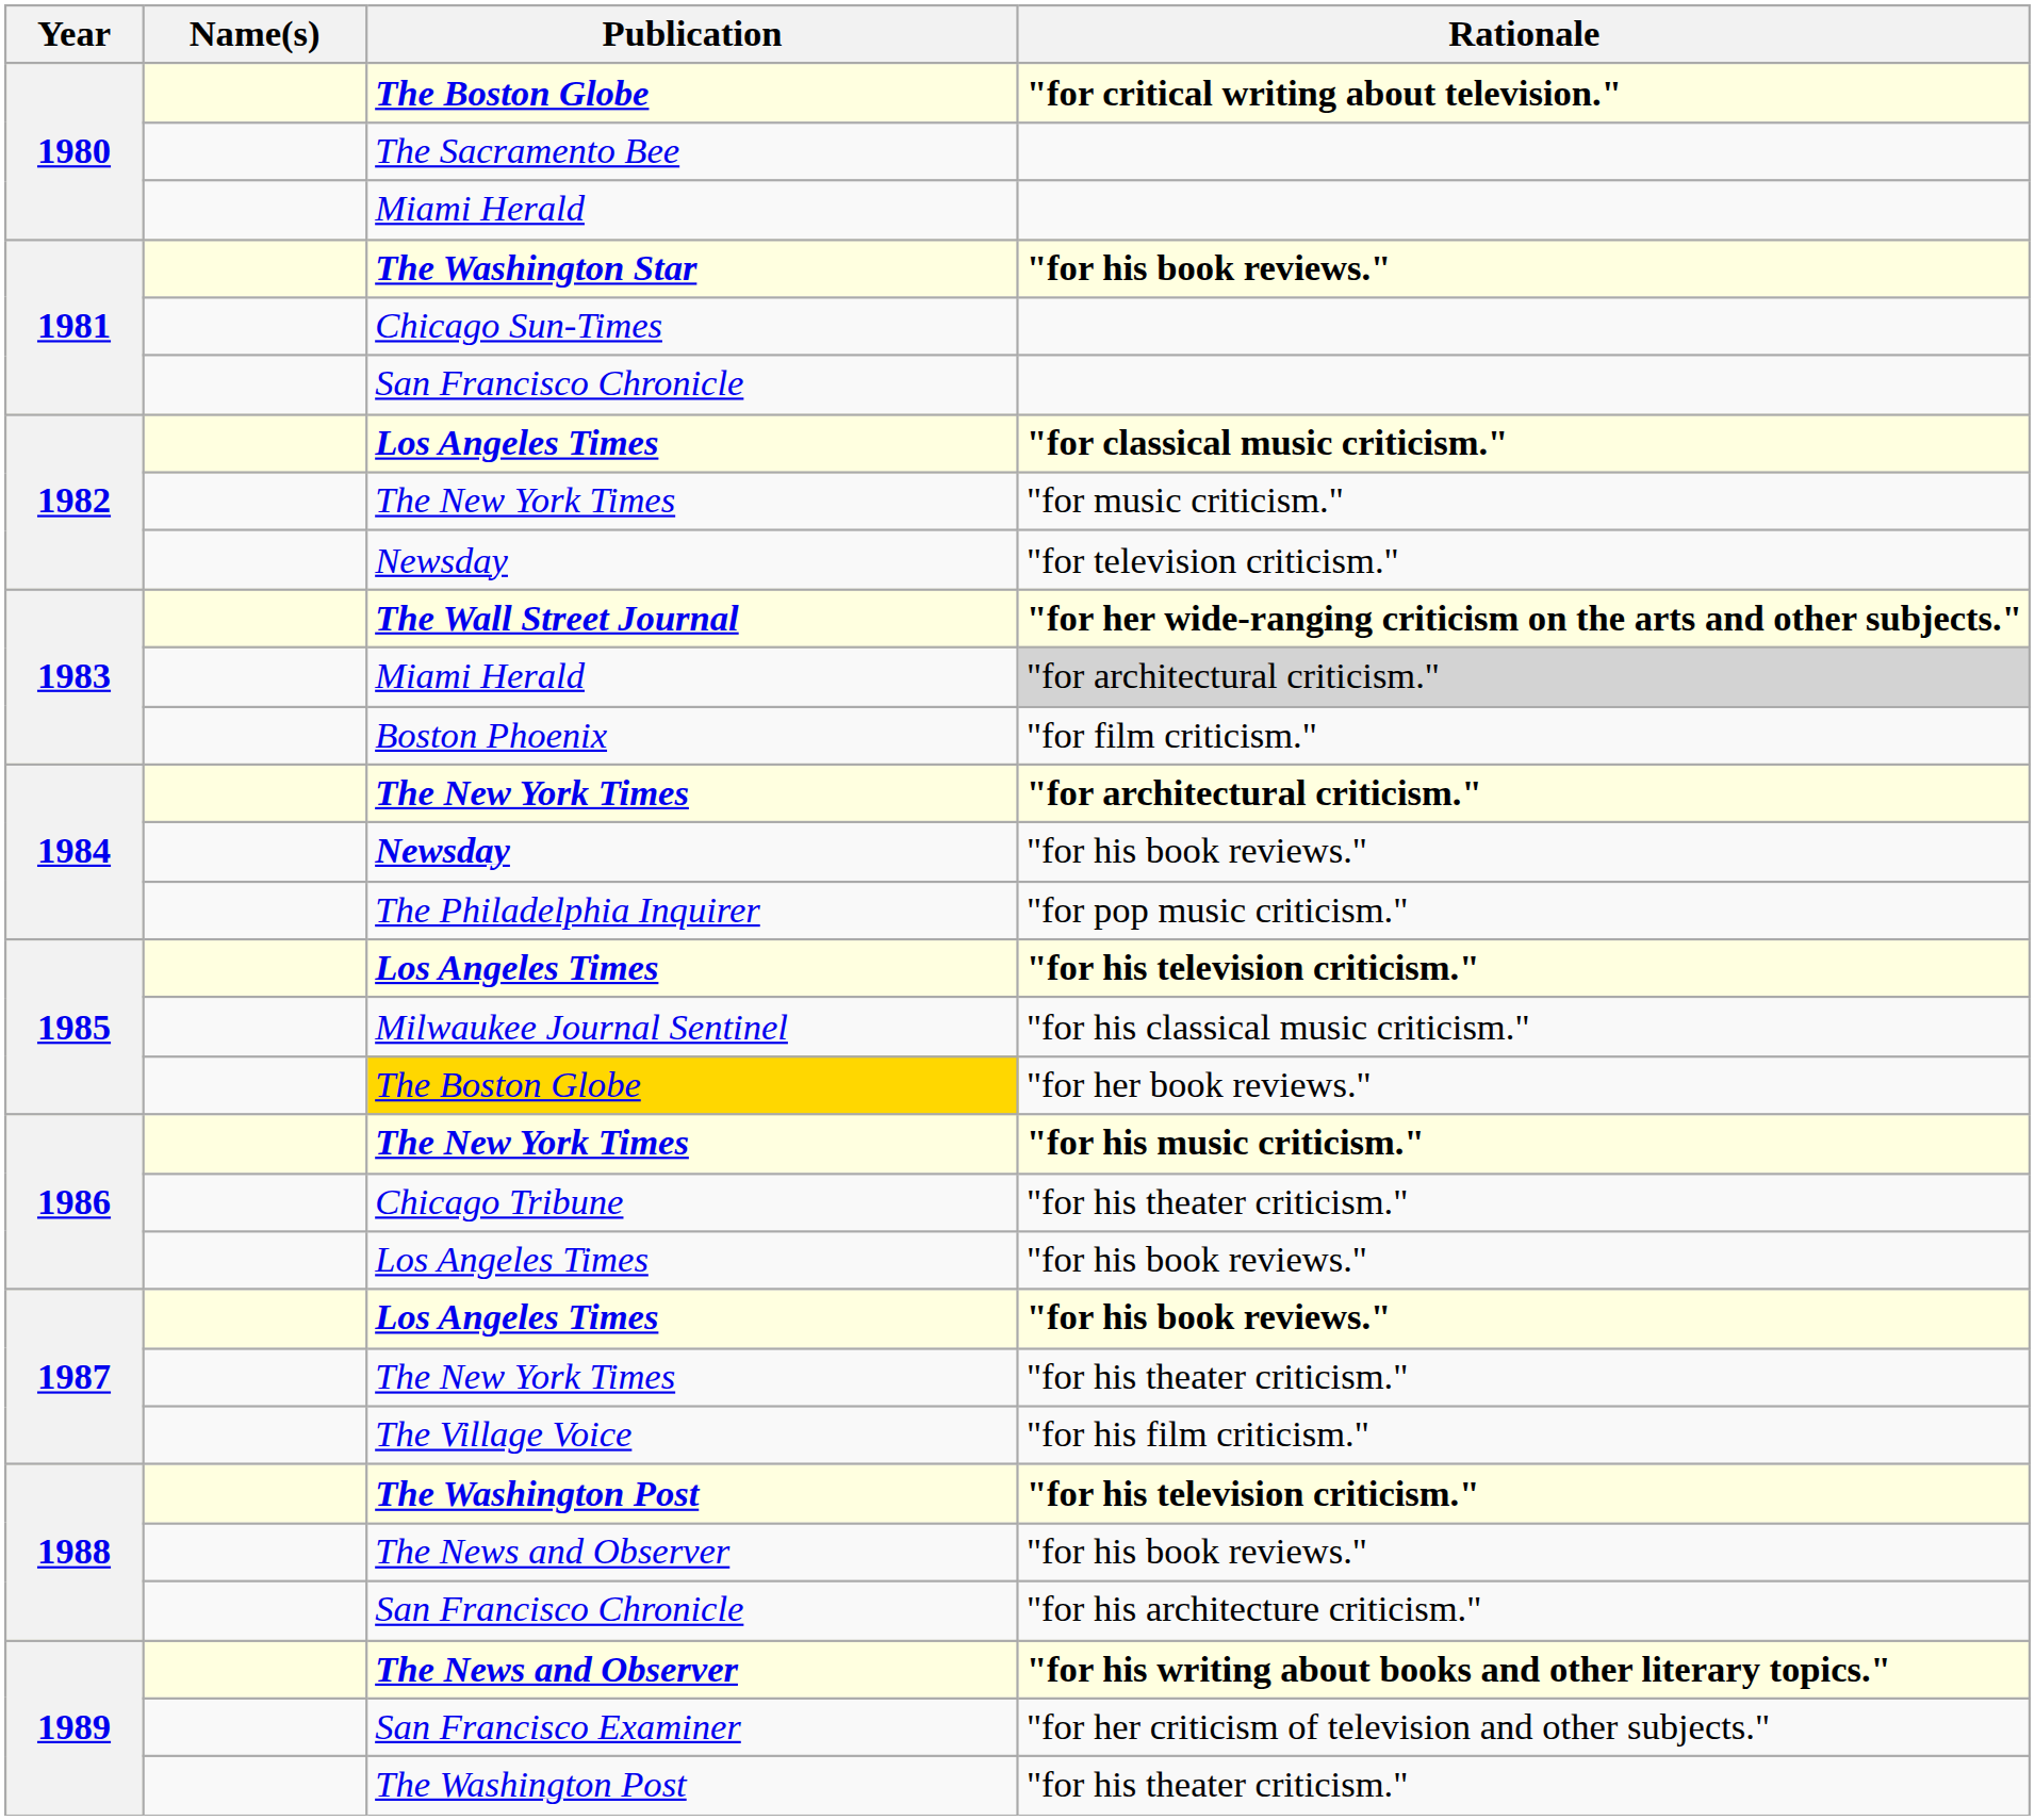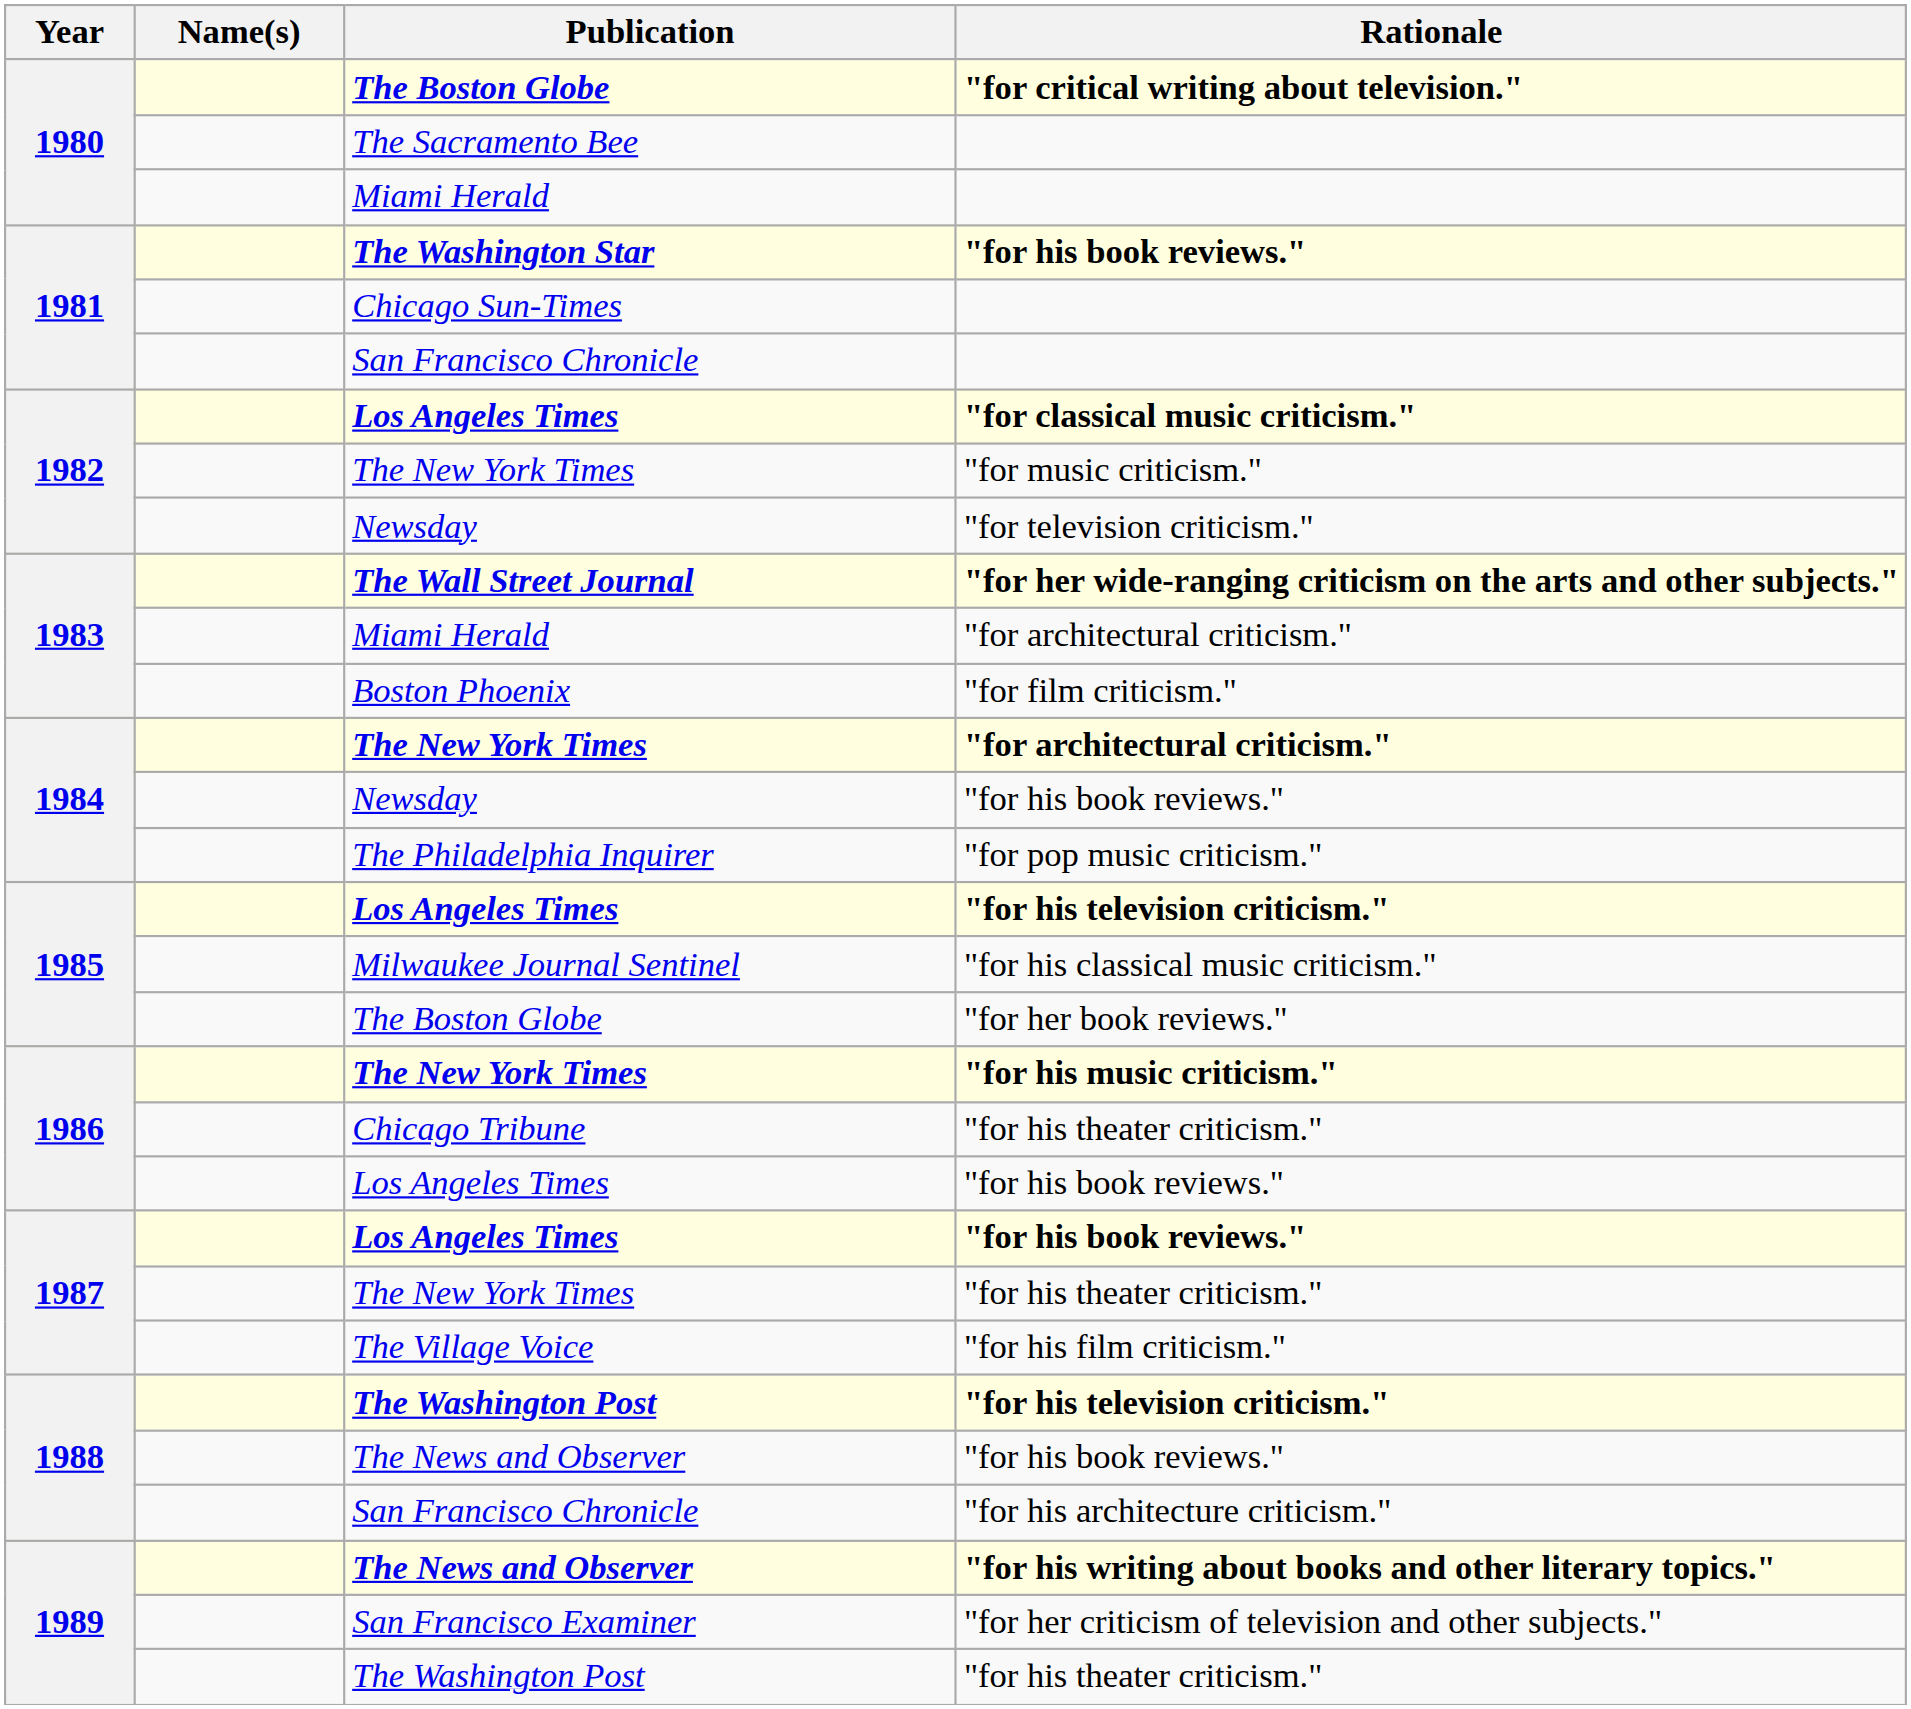Miami Herald / "for architectural criticism." | Rationale: lightgrey background -> no background
Newsday / "for his book reviews." | Publication: bold -> normal
"for her book reviews." | Publication: gold background -> no background
